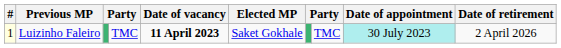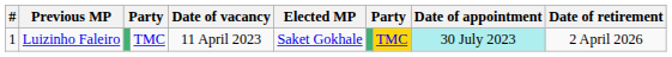Luizinho Faleiro | #: lightyellow background -> no background
Luizinho Faleiro | Date of vacancy: bold -> normal
Luizinho Faleiro | column 8: no background -> gold background
